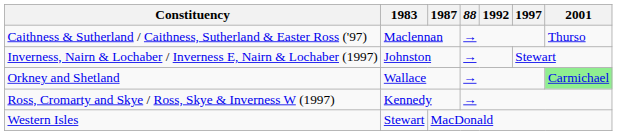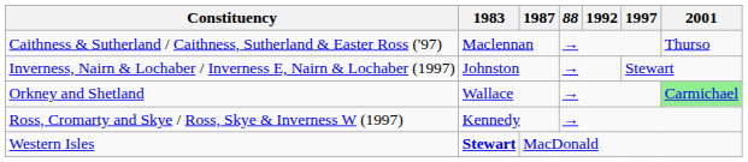Western Isles | 1983: normal -> bold
